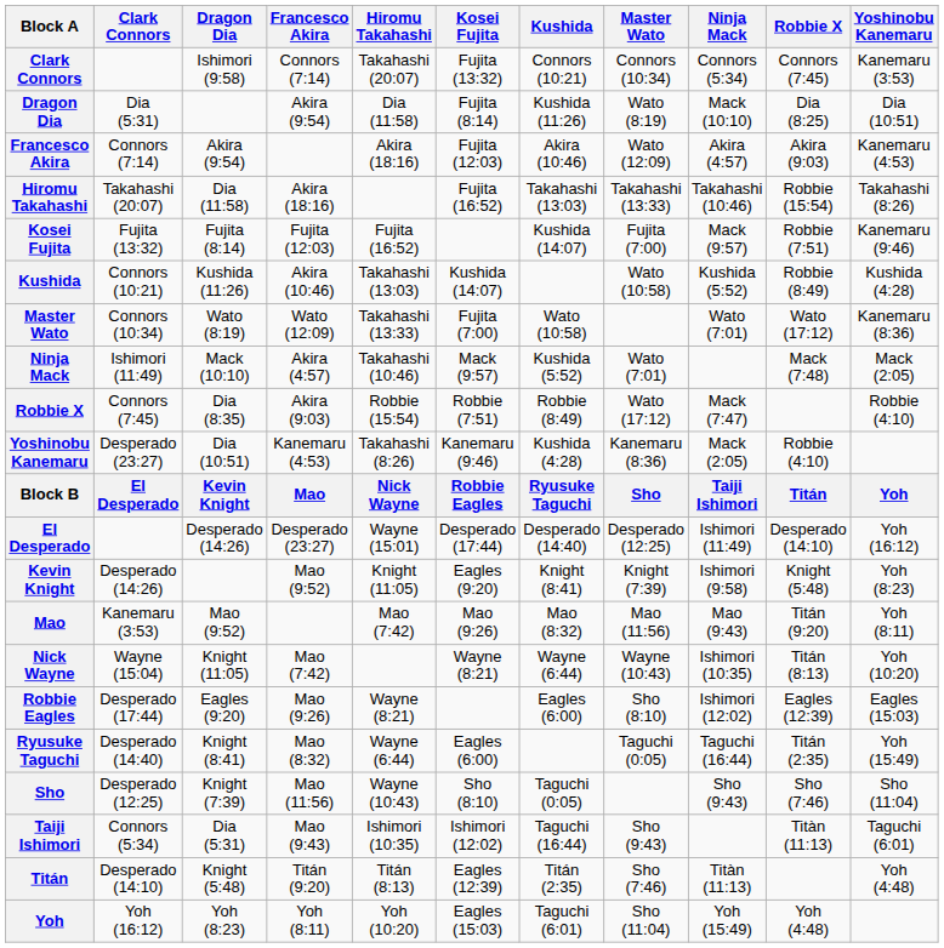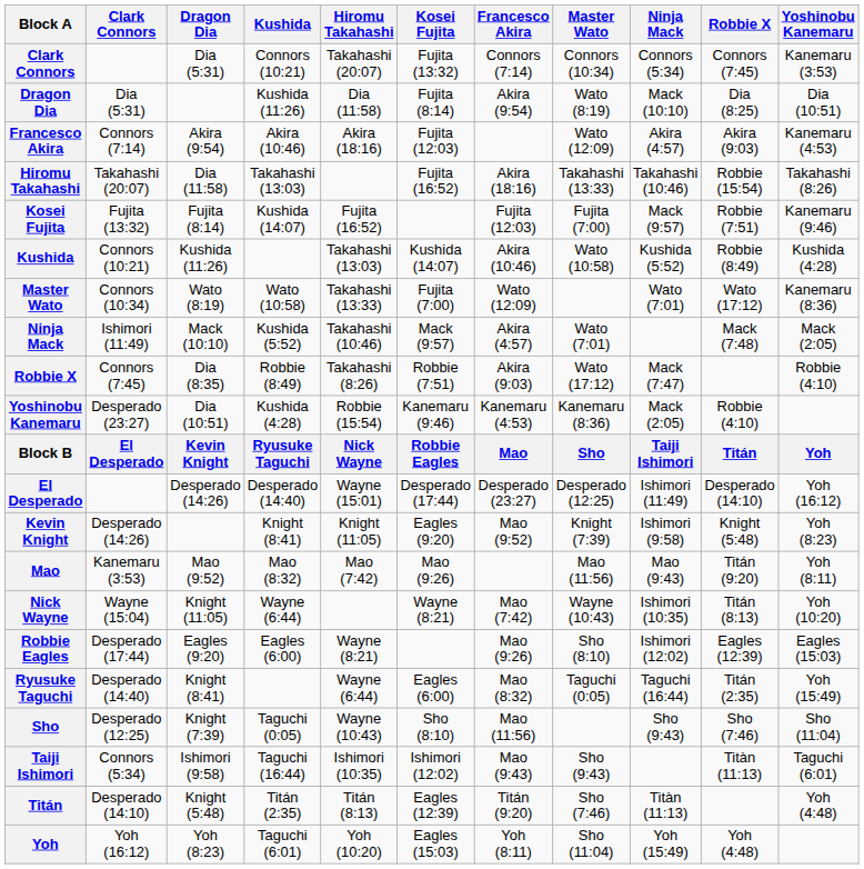columns swapped: Francesco Akira <-> Kushida
row 2 | Dragon Dia: Ishimori (9:58) -> Dia (5:31)
row 10 | Hiromu Takahashi: Robbie (15:54) -> Takahashi (8:26)
row 11 | Hiromu Takahashi: Takahashi (8:26) -> Robbie (15:54)
row 20 | Dragon Dia: Dia (5:31) -> Ishimori (9:58)
